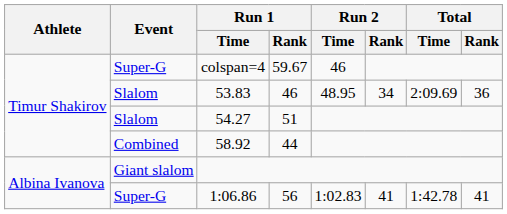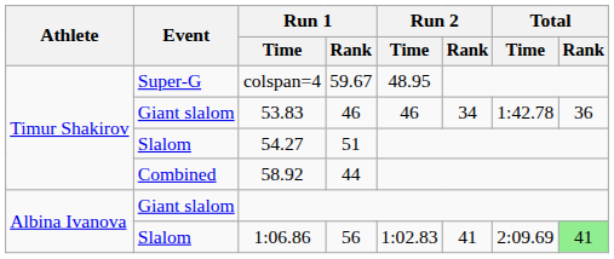colspan=4 | Run 2 / Time: 46 -> 48.95
53.83 | Event: Slalom -> Giant slalom
53.83 | Run 2 / Time: 48.95 -> 46
53.83 | Total / Time: 2:09.69 -> 1:42.78
1:06.86 | Event: Super-G -> Slalom
1:06.86 | Total / Time: 1:42.78 -> 2:09.69
1:06.86 | Total / Rank: no background -> lightgreen background
